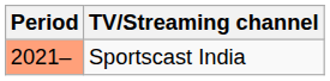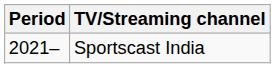Sportscast India | Period: lightsalmon background -> no background
